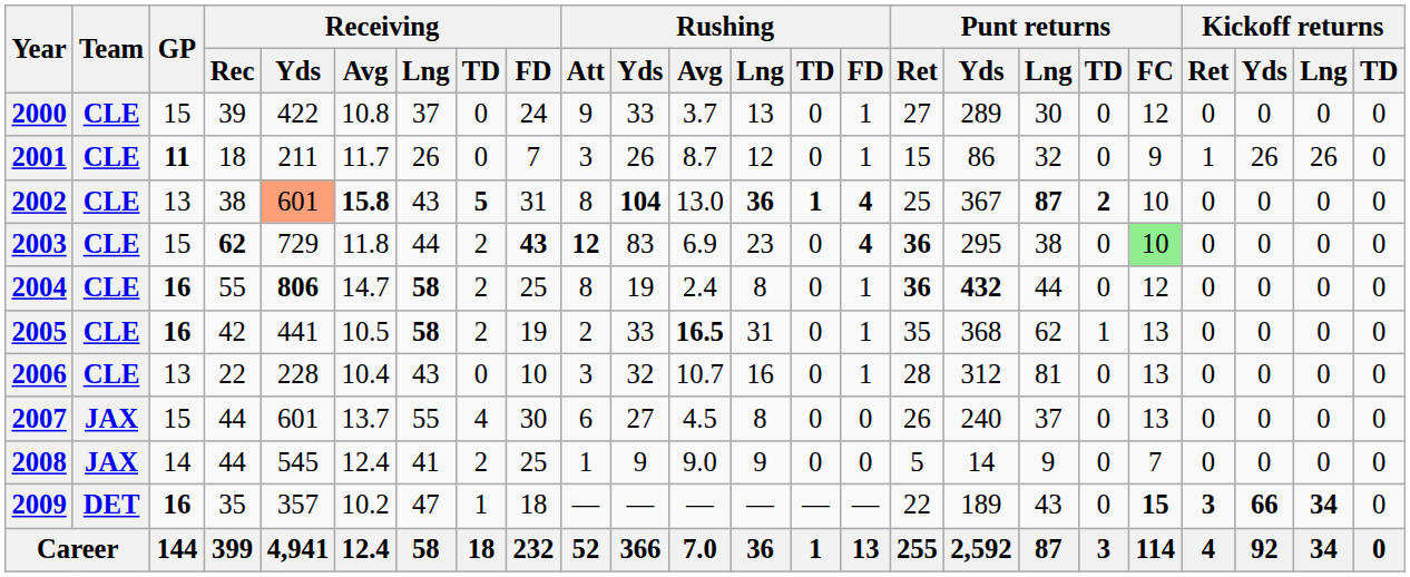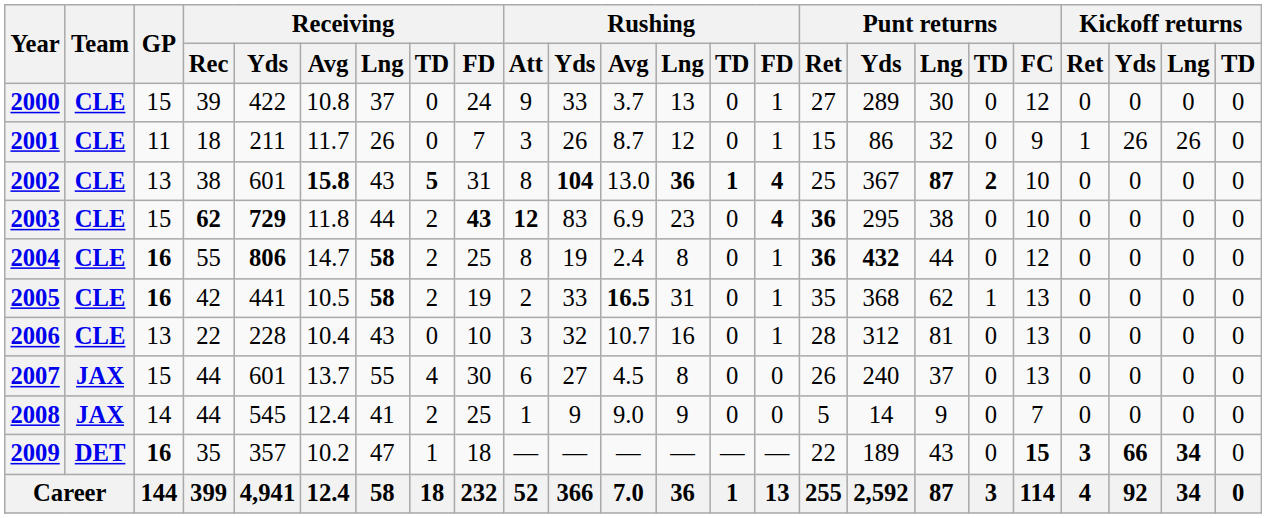2001 | GP: bold -> normal
2002 | Receiving / Yds: lightsalmon background -> no background
2003 | Receiving / Yds: normal -> bold
2003 | Punt returns / FC: lightgreen background -> no background
